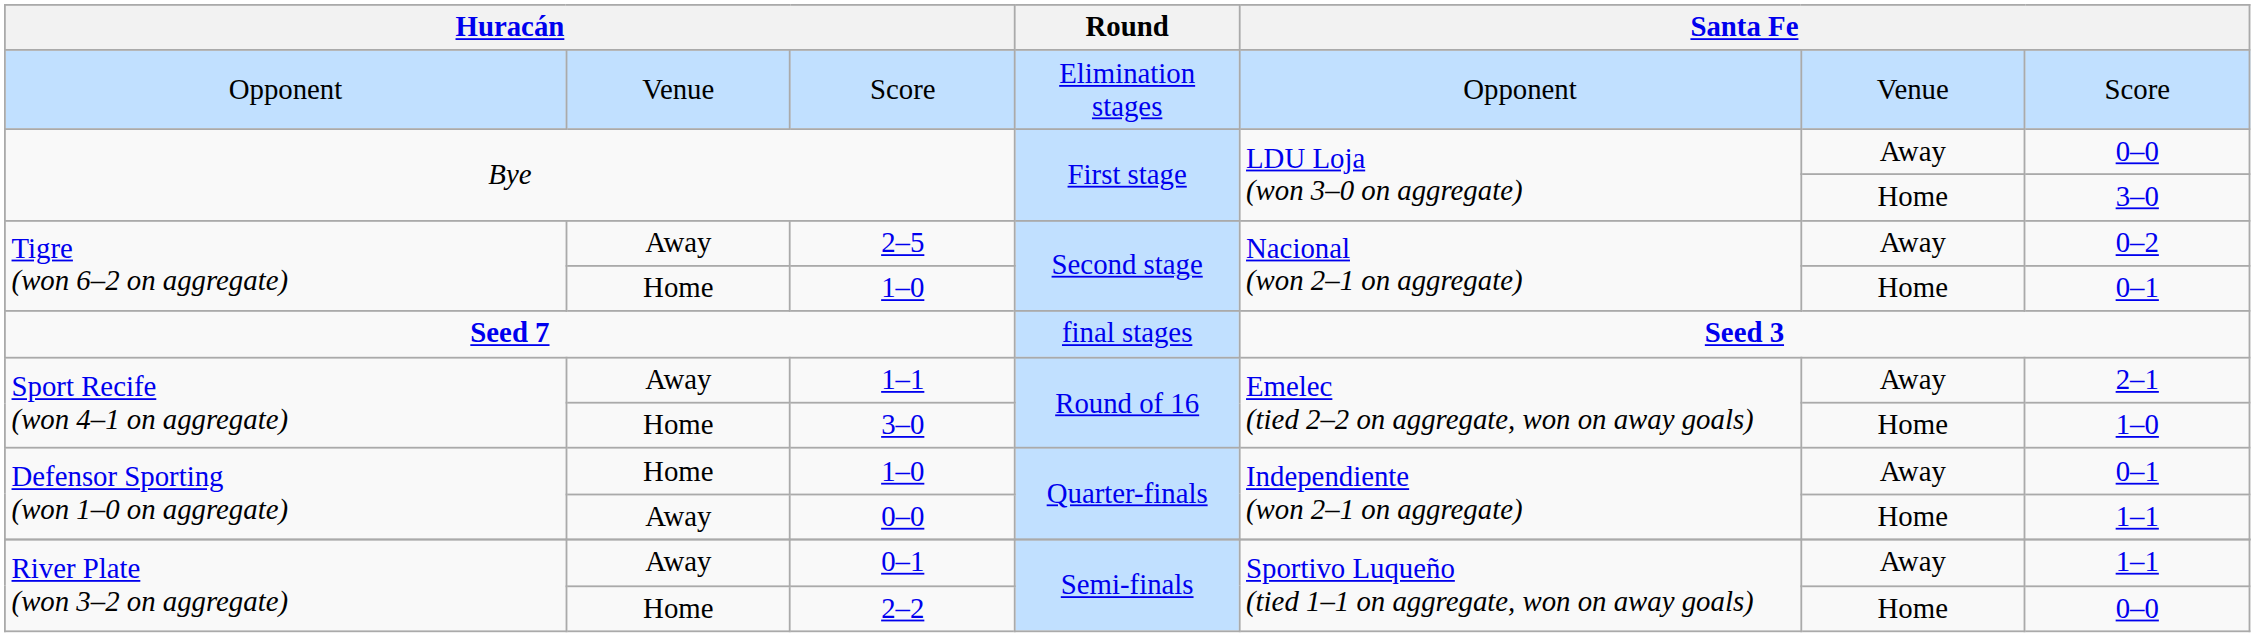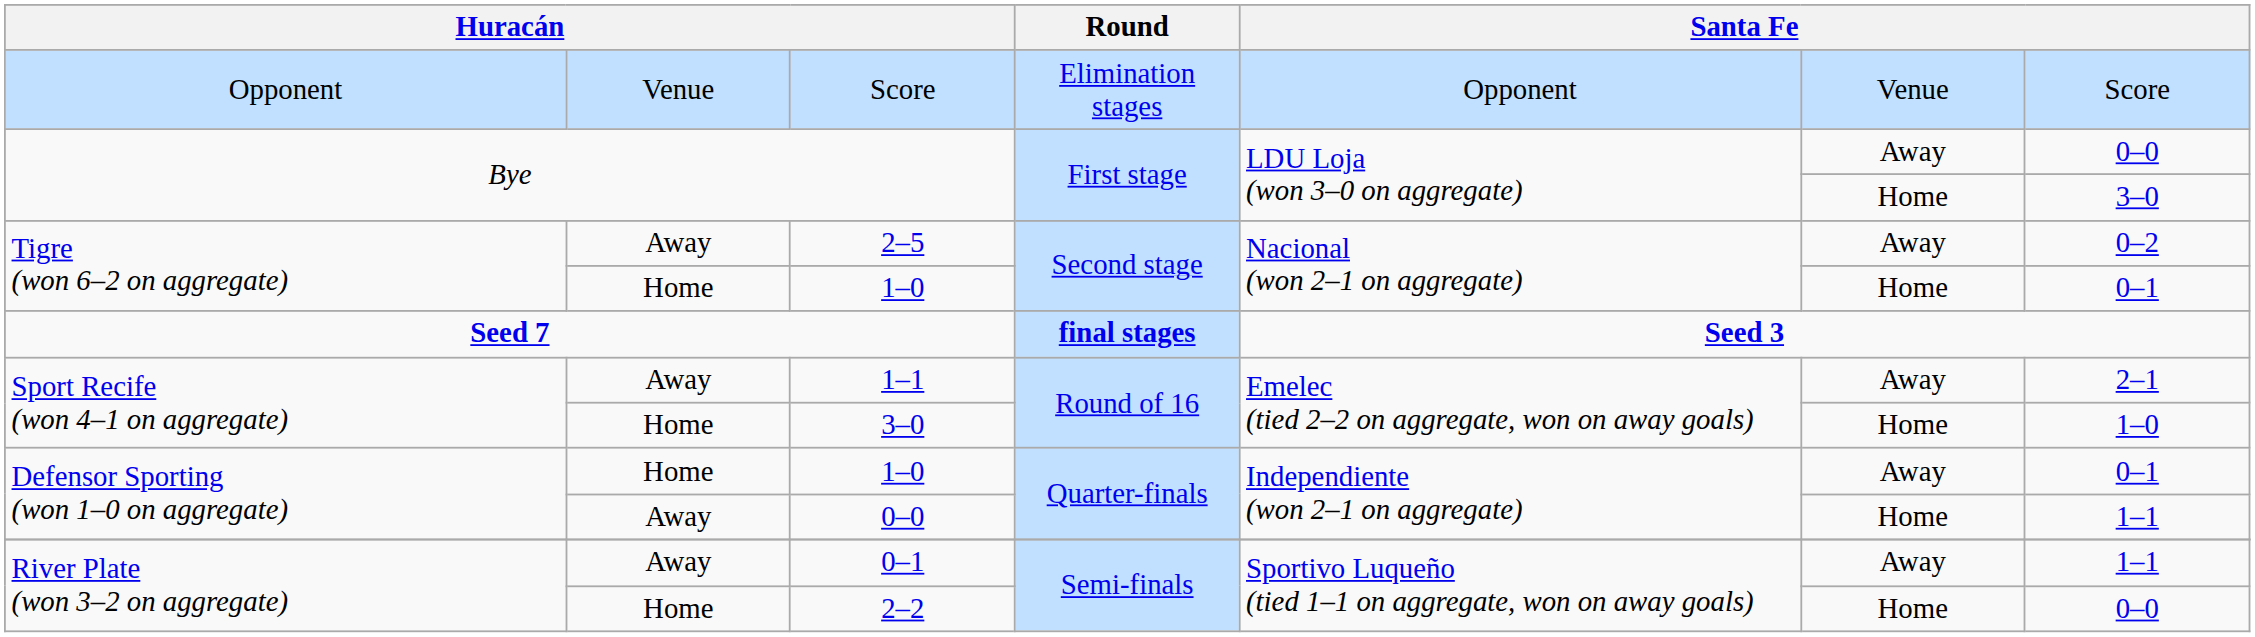Seed 7 | Round: normal -> bold
